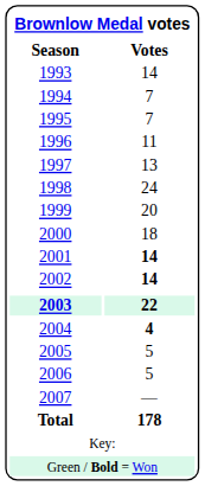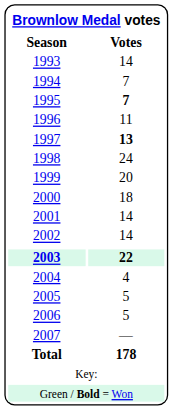1995 | Votes: normal -> bold
1997 | Votes: normal -> bold
2001 | Votes: bold -> normal
2002 | Votes: bold -> normal
2004 | Votes: bold -> normal
